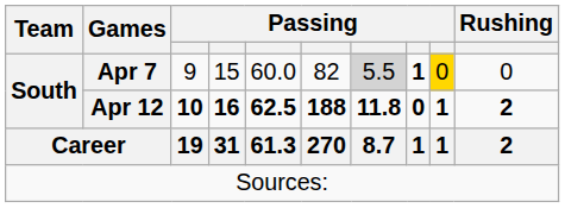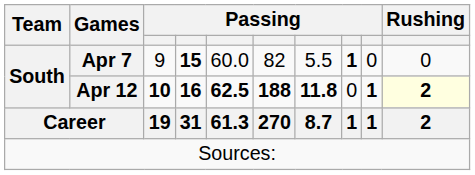Apr 7 | column 4: normal -> bold
Apr 7 | column 7: lightgrey background -> no background
Apr 7 | column 9: gold background -> no background
Apr 12 | column 8: bold -> normal
Apr 12 | Rushing: no background -> lightyellow background
